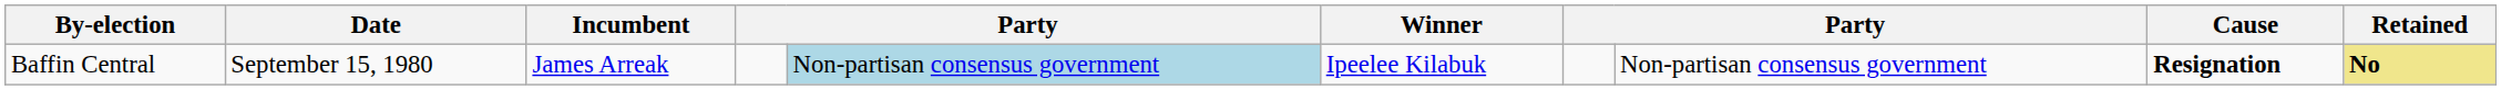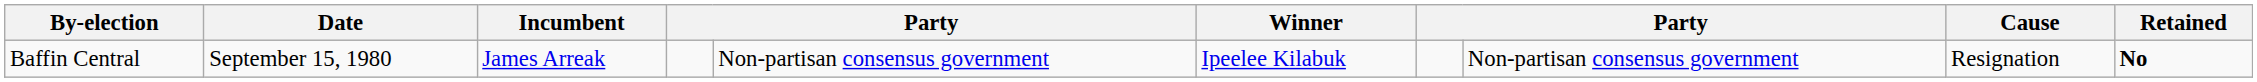Baffin Central | column 5: lightblue background -> no background
Baffin Central | Cause: bold -> normal
Baffin Central | Retained: khaki background -> no background
